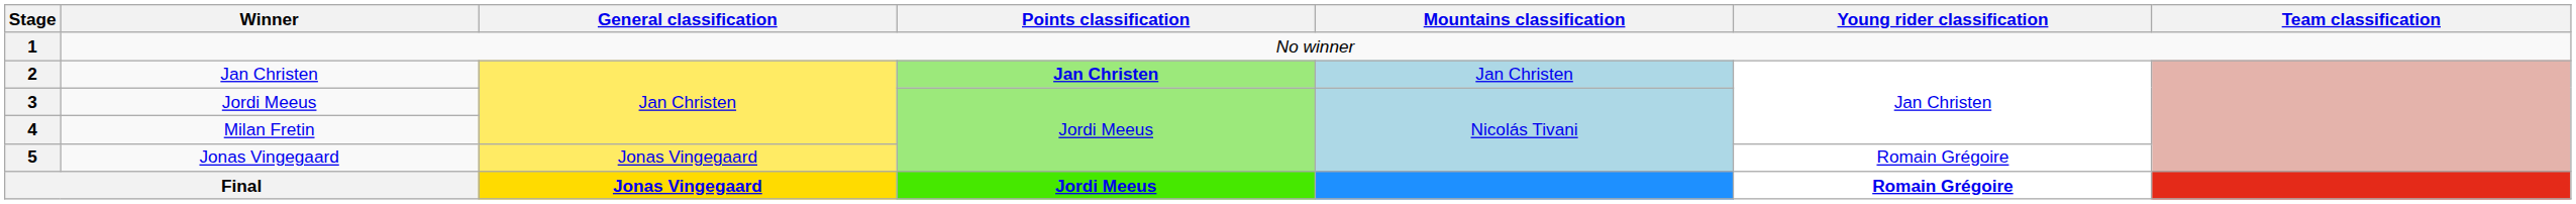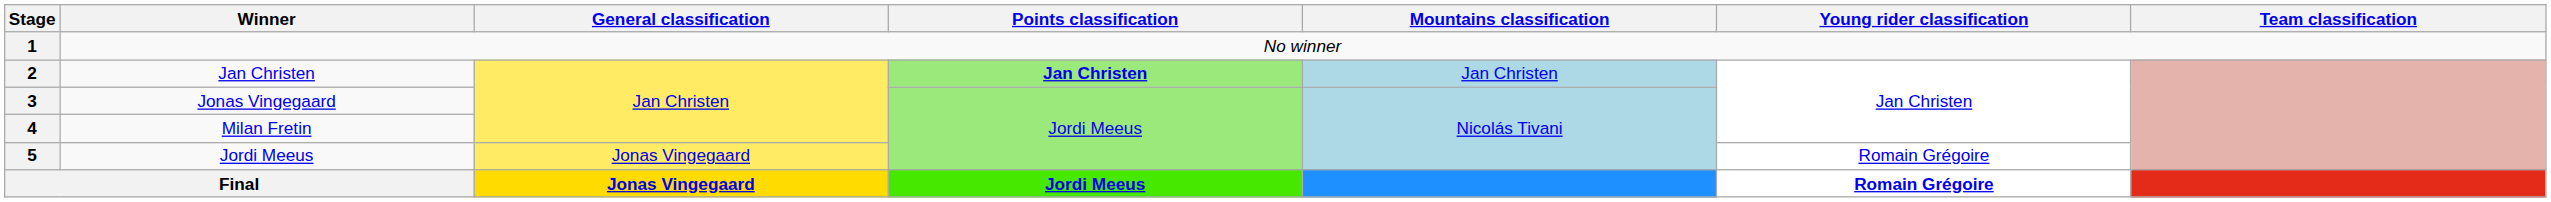3 | Winner: Jordi Meeus -> Jonas Vingegaard
5 | Winner: Jonas Vingegaard -> Jordi Meeus
